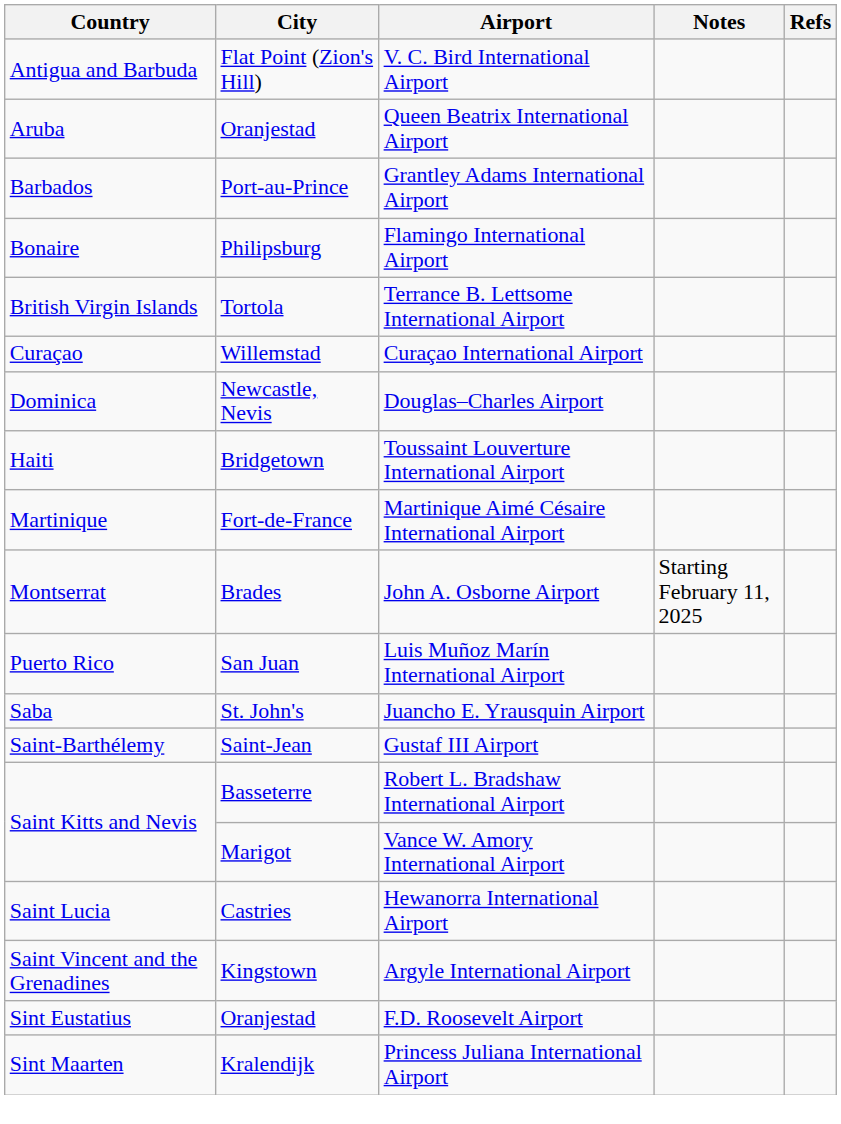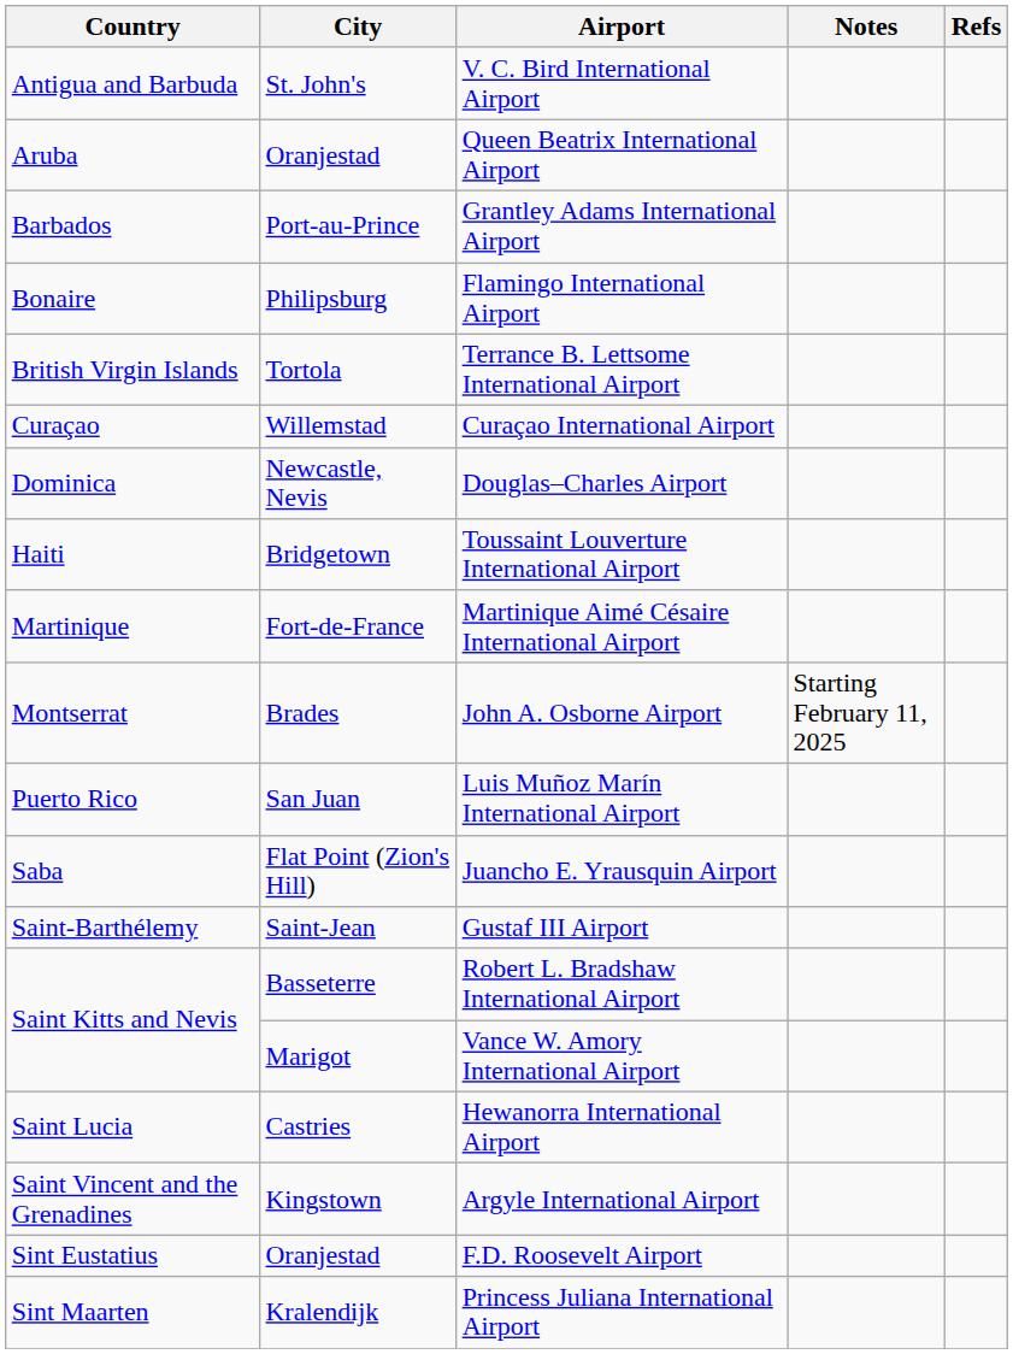V. C. Bird International Airport | City: Flat Point (Zion's Hill) -> St. John's
Juancho E. Yrausquin Airport | City: St. John's -> Flat Point (Zion's Hill)
